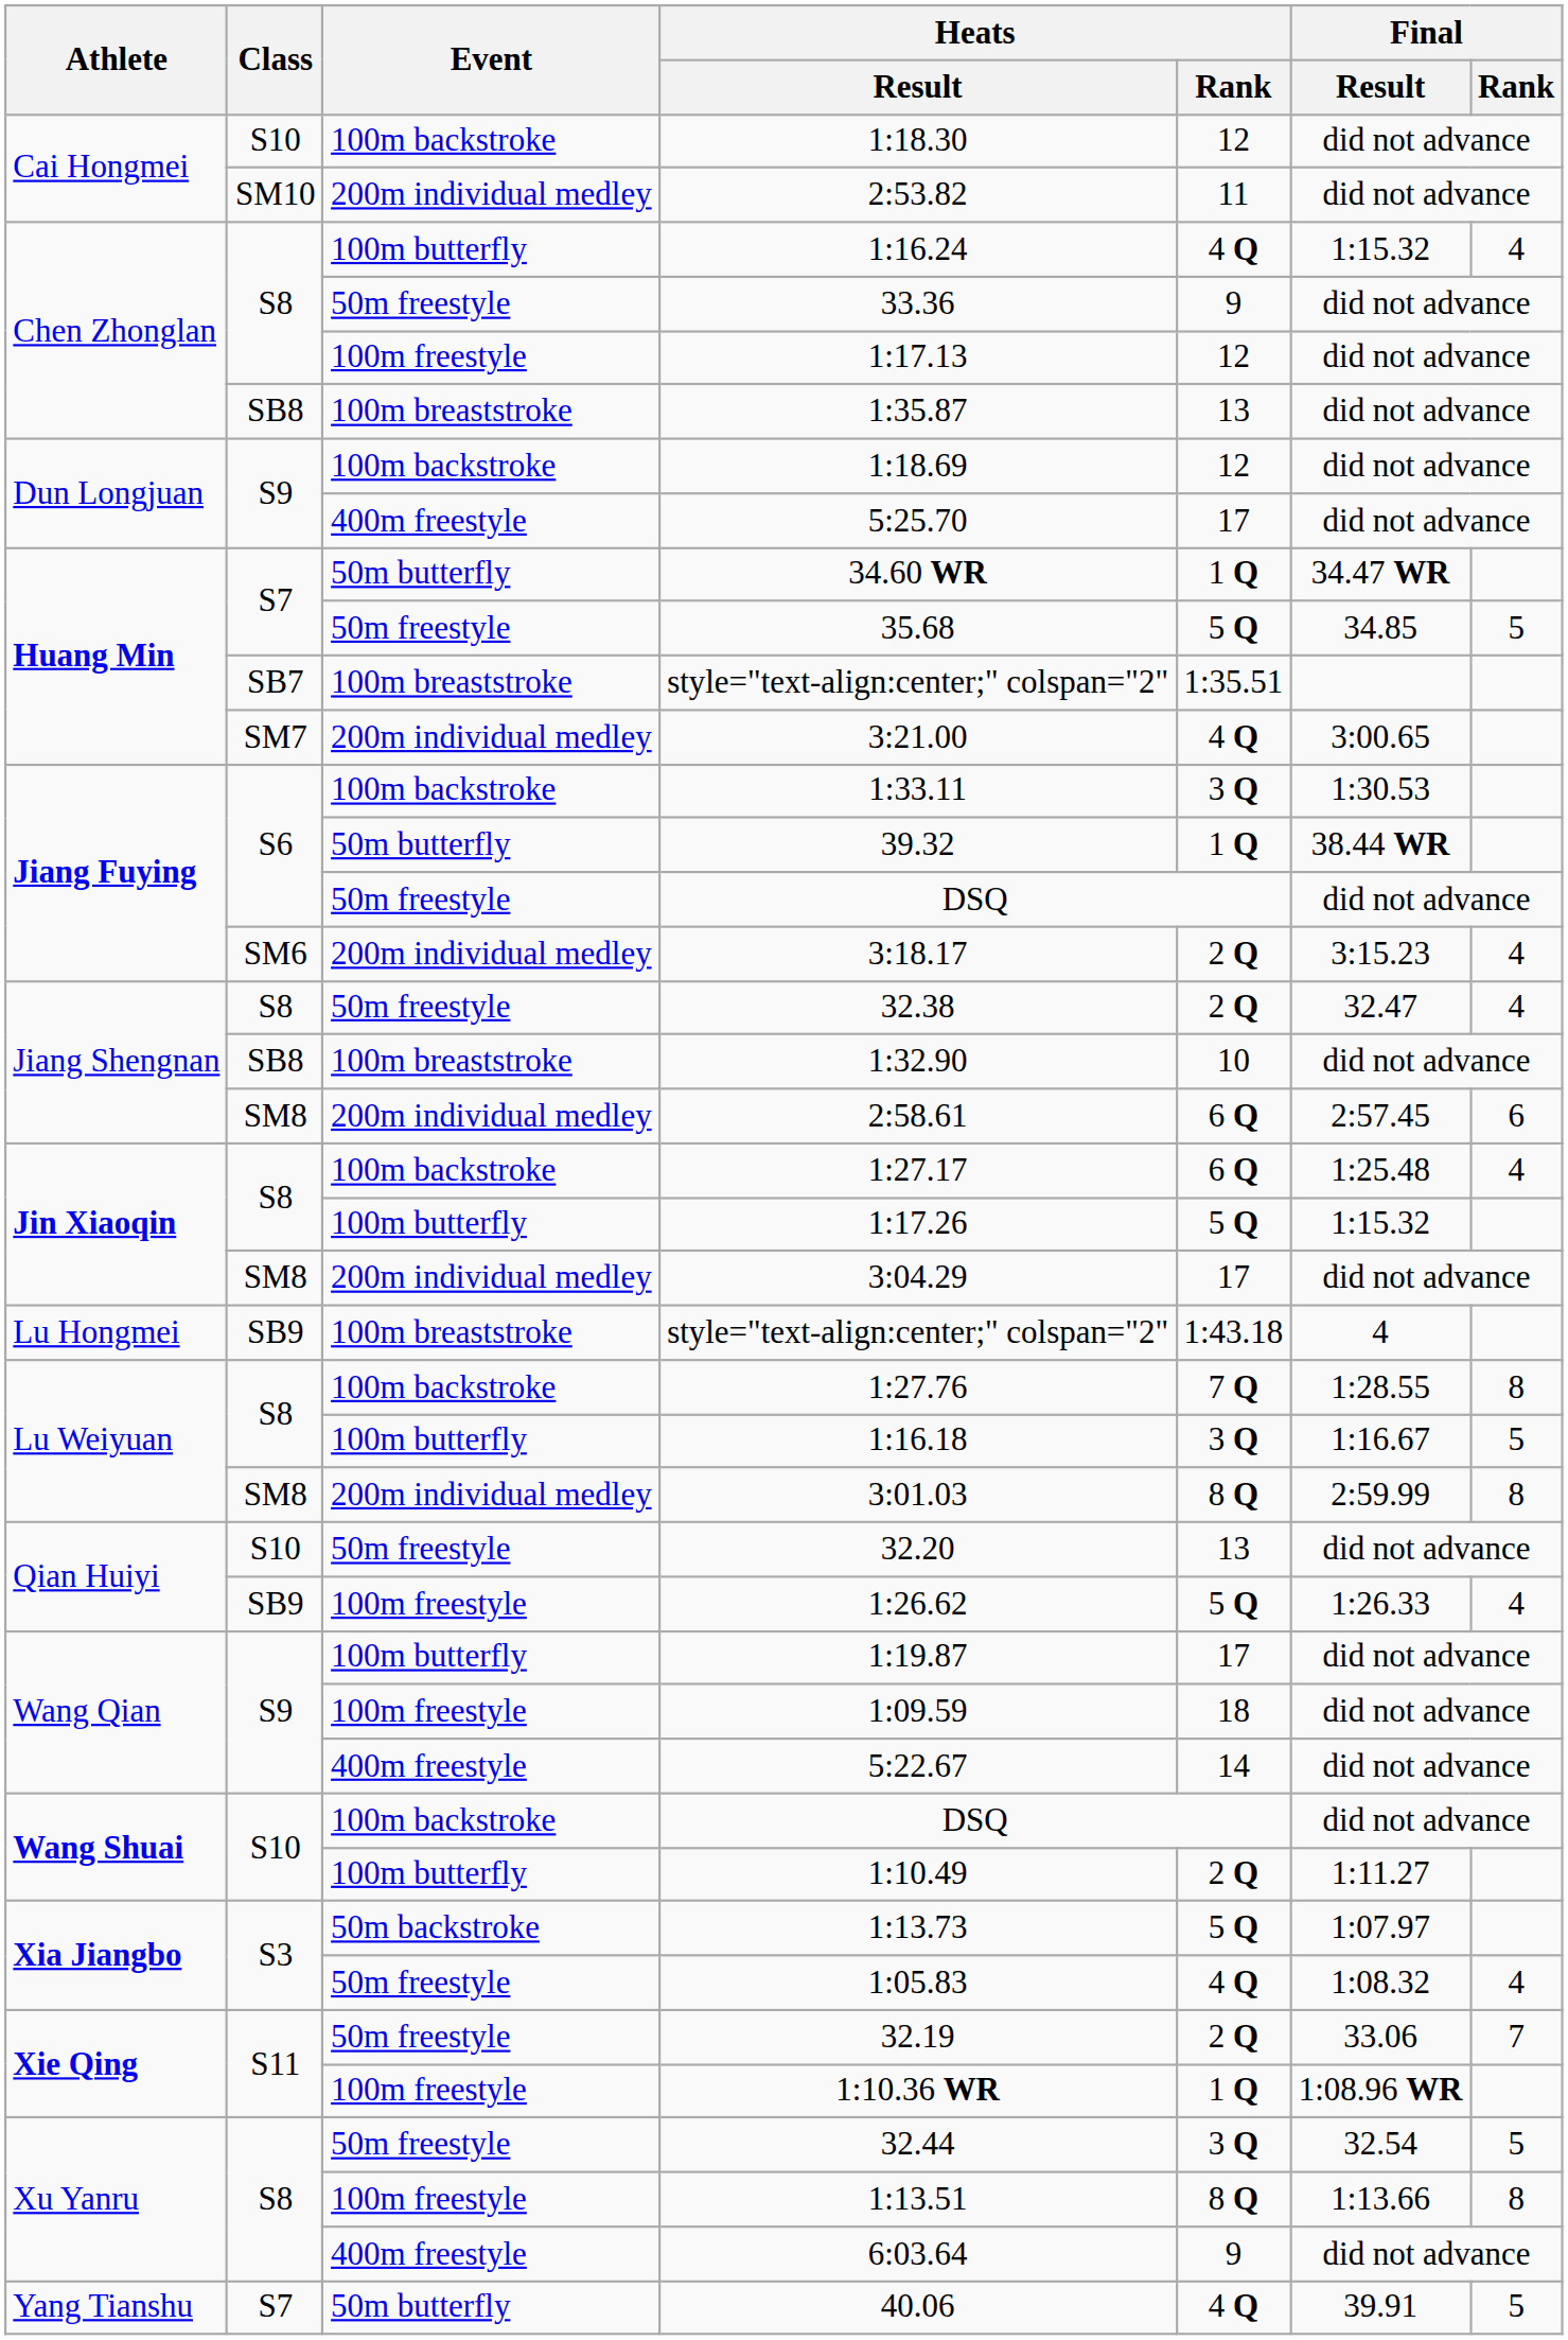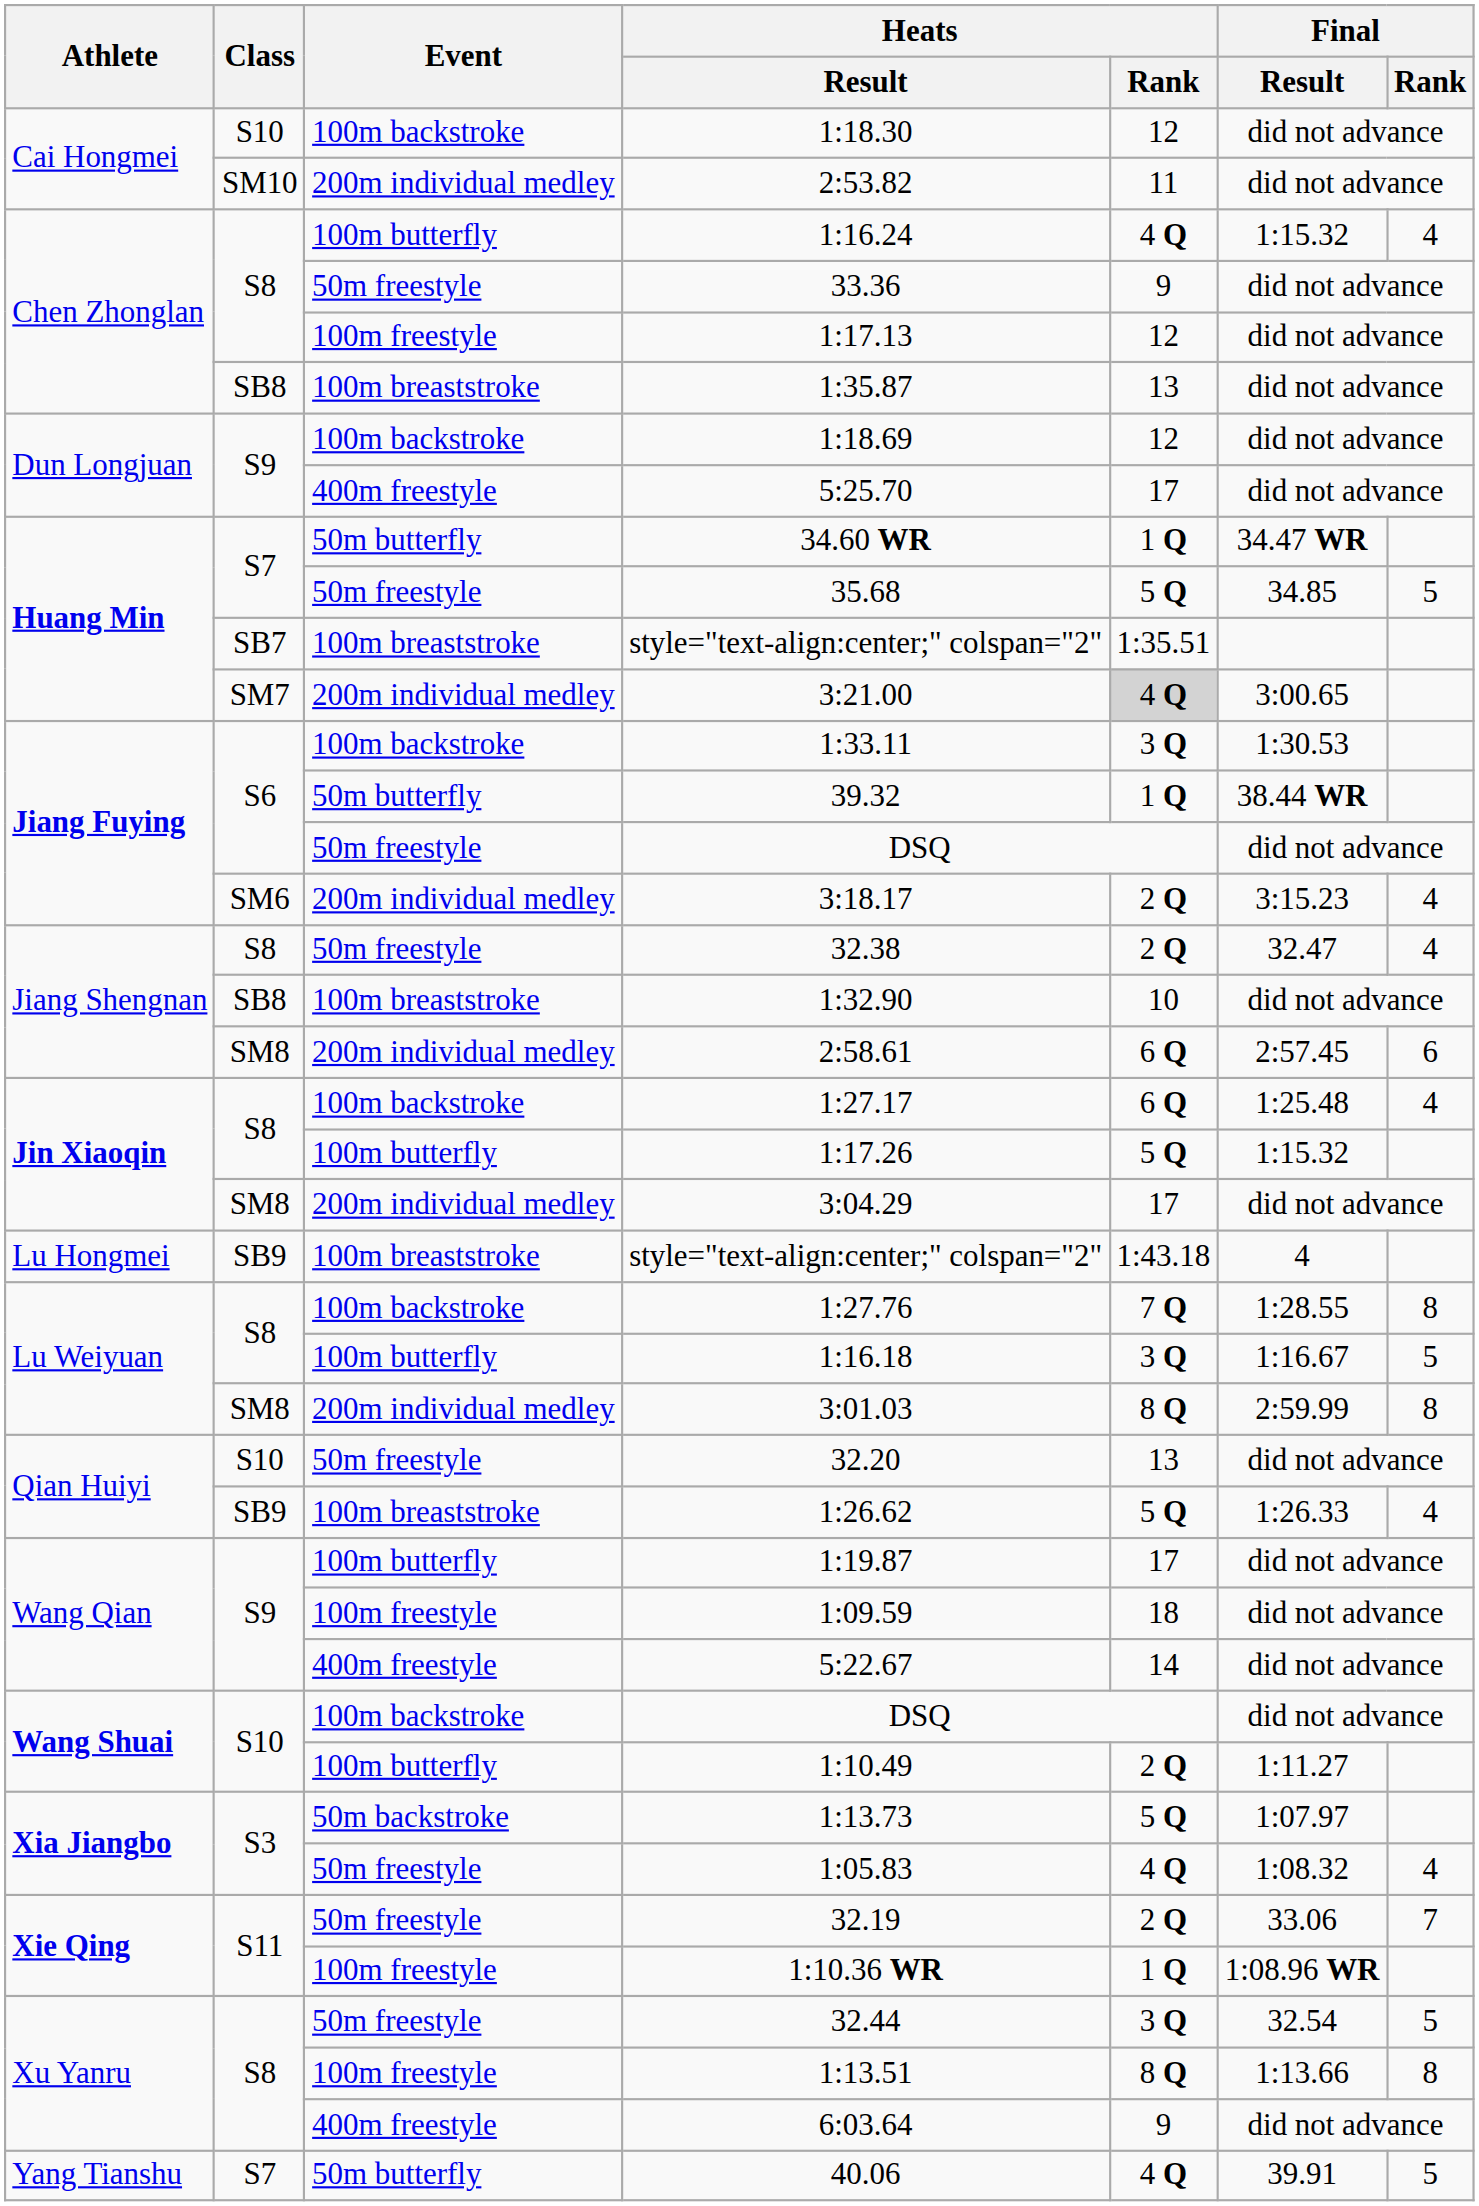3:21.00 | Heats / Rank: no background -> lightgrey background
1:26.62 | Event: 100m freestyle -> 100m breaststroke
